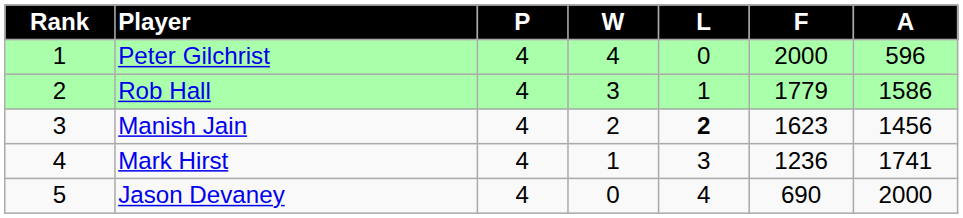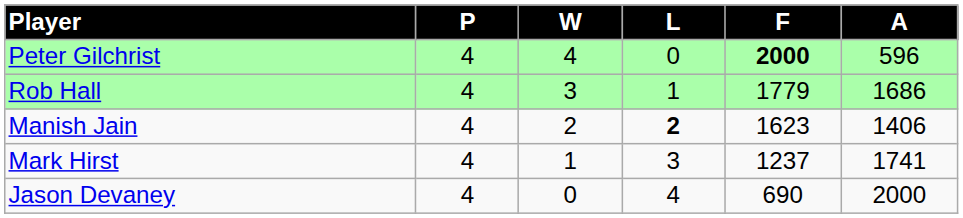- column: Rank | 1 | 2 | 3 | 4 | 5
Peter Gilchrist | F: normal -> bold
Rob Hall | A: 1586 -> 1686
Manish Jain | A: 1456 -> 1406
Mark Hirst | F: 1236 -> 1237
